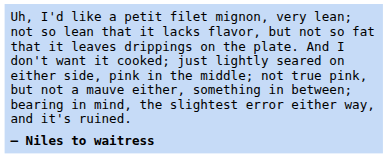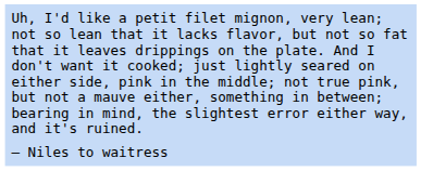row 2 | column 1: bold -> normal
